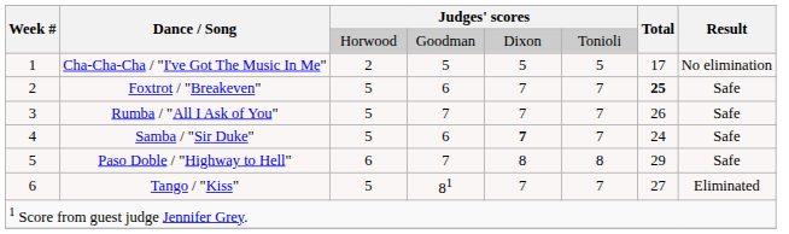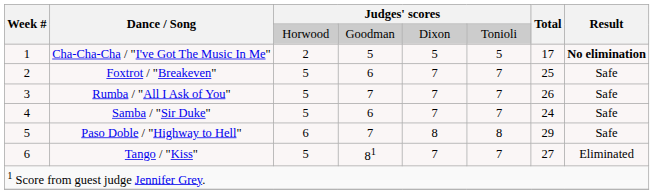Cha-Cha-Cha / "I've Got The Music In Me" | Result: normal -> bold
Foxtrot / "Breakeven" | Total: bold -> normal
Samba / "Sir Duke" | column 5: bold -> normal
